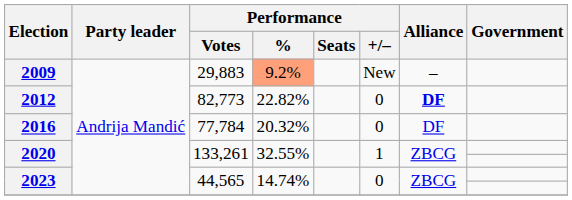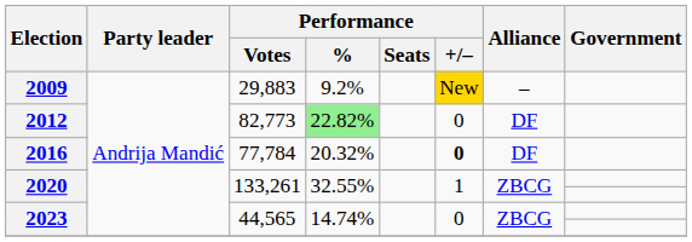2009 | Performance / %: lightsalmon background -> no background
2009 | Performance / +/–: no background -> gold background
2012 | Performance / %: no background -> lightgreen background
2012 | Alliance: bold -> normal
2016 | Performance / +/–: normal -> bold
